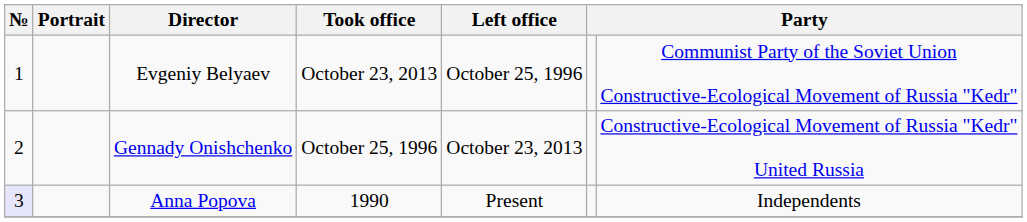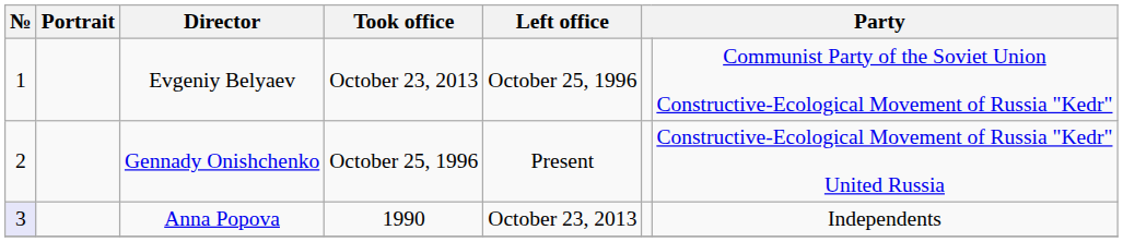Gennady Onishchenko | Left office: October 23, 2013 -> Present
Anna Popova | Left office: Present -> October 23, 2013
